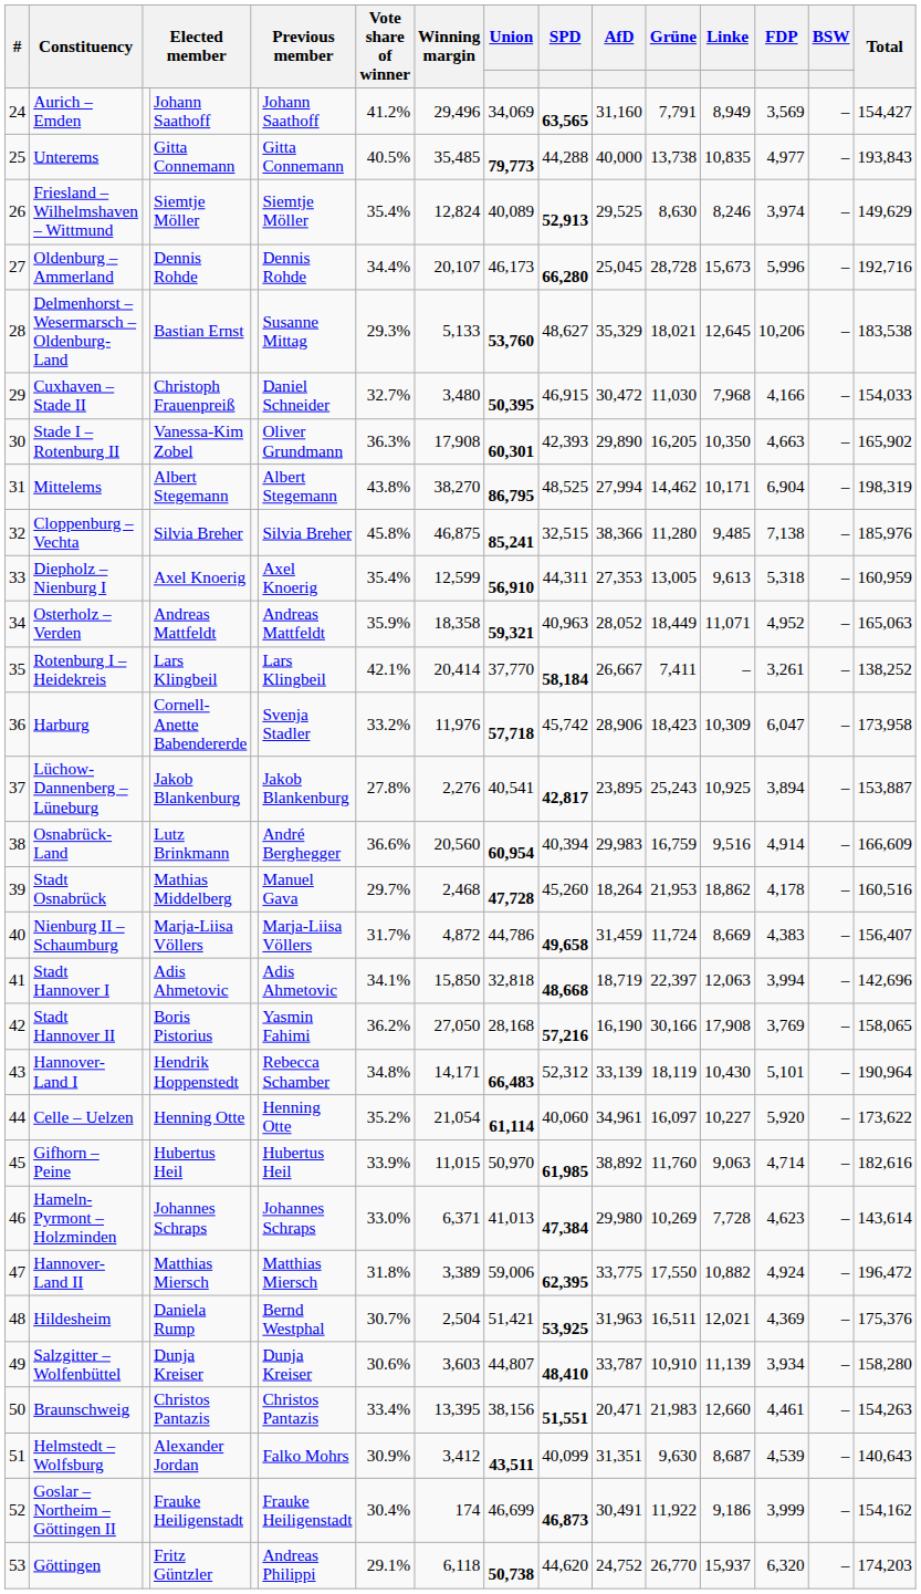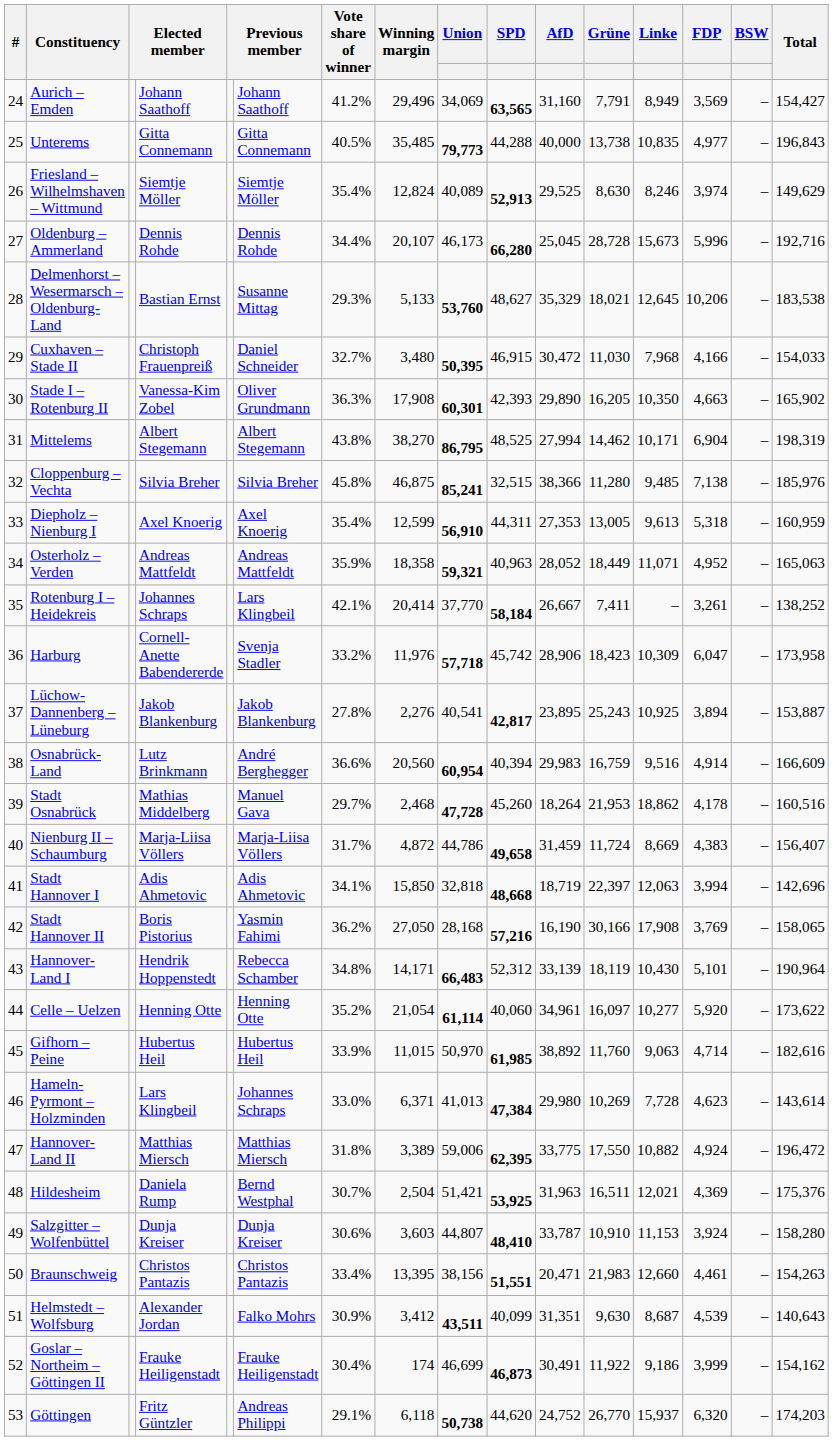Unterems | Total: 193,843 -> 196,843
Rotenburg I – Heidekreis | column 4: Lars Klingbeil -> Johannes Schraps
Celle – Uelzen | Linke: 10,227 -> 10,277
Hameln-Pyrmont – Holzminden | column 4: Johannes Schraps -> Lars Klingbeil
Salzgitter – Wolfenbüttel | Linke: 11,139 -> 11,153
Salzgitter – Wolfenbüttel | FDP: 3,934 -> 3,924
